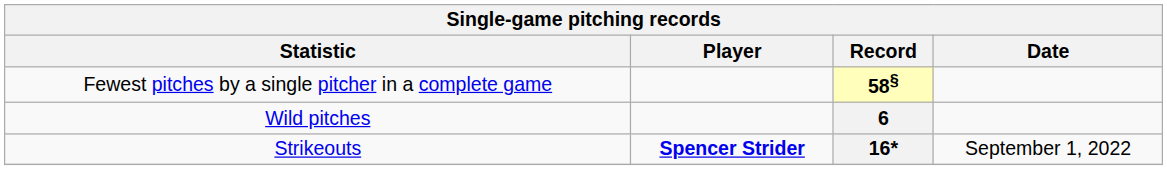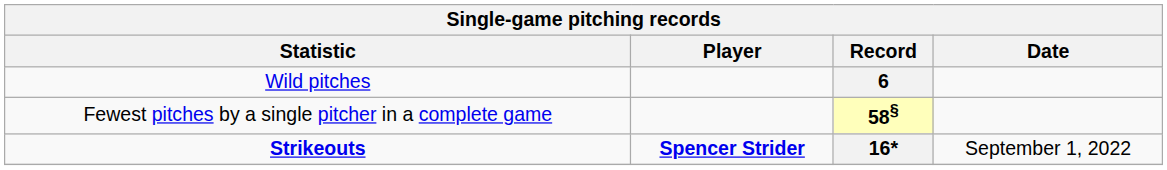rows swapped: 58§ <-> 6
16* | Statistic: normal -> bold
